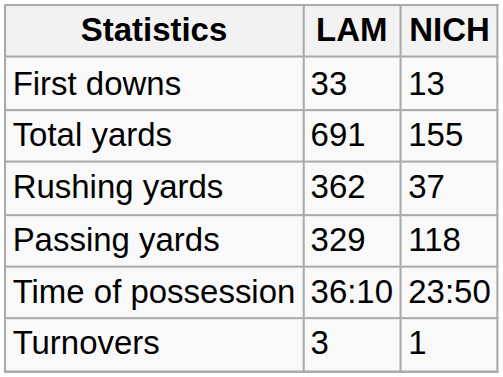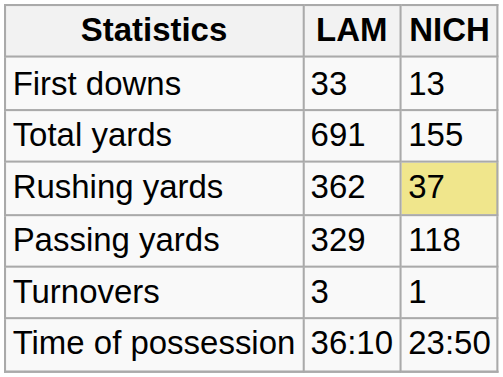Rushing yards | NICH: no background -> khaki background
rows swapped: Turnovers <-> Time of possession
